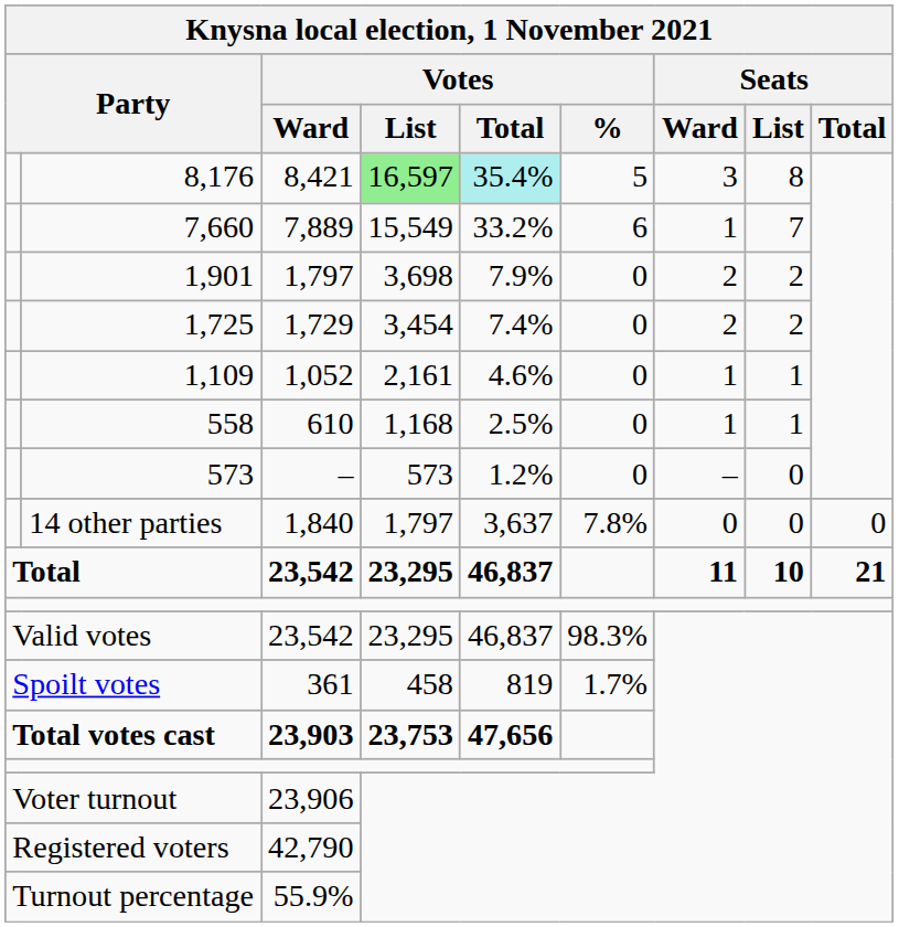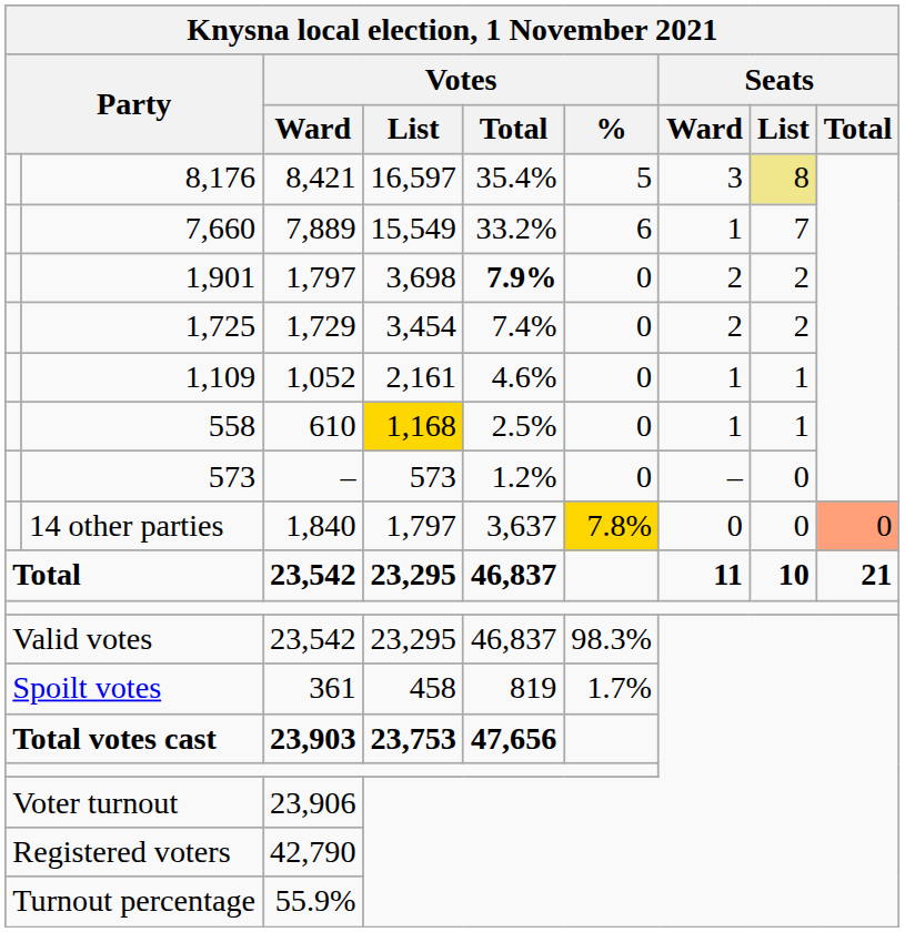8,176 | Votes / List: lightgreen background -> no background
8,176 | Votes / Total: paleturquoise background -> no background
8,176 | Seats / List: no background -> khaki background
1,901 | Votes / Total: normal -> bold
558 | Votes / List: no background -> gold background
14 other parties | Votes / %: no background -> gold background
14 other parties | Seats / Total: no background -> lightsalmon background
